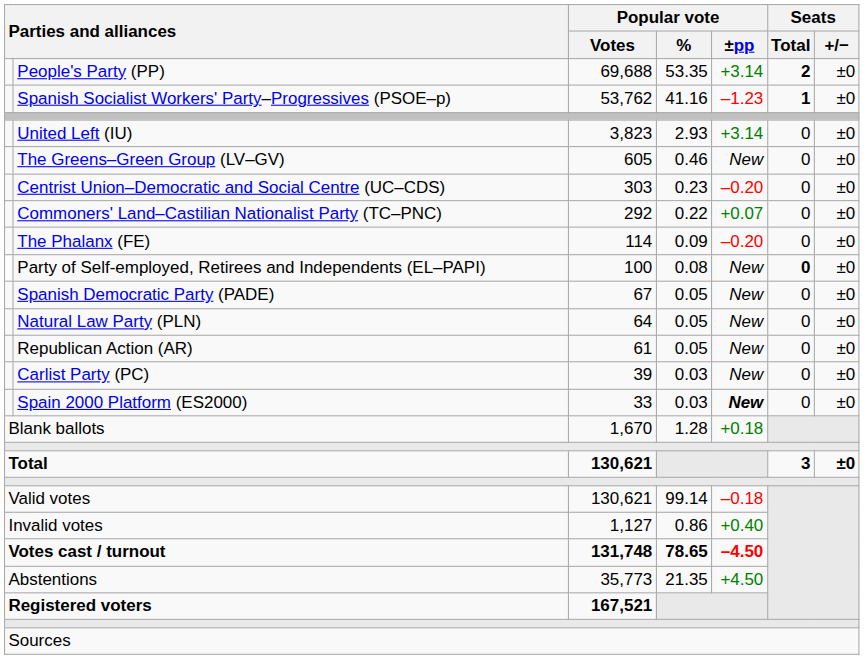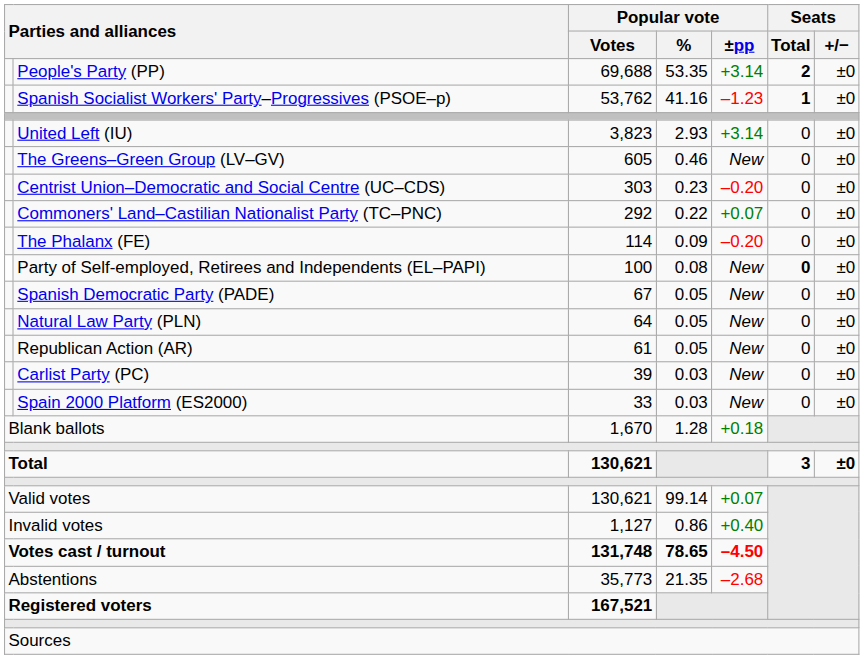Spain 2000 Platform (ES2000) | Popular vote / ±pp: bold -> normal
Valid votes | Popular vote / ±pp: –0.18 -> +0.07
Abstentions | Popular vote / ±pp: +4.50 -> –2.68
